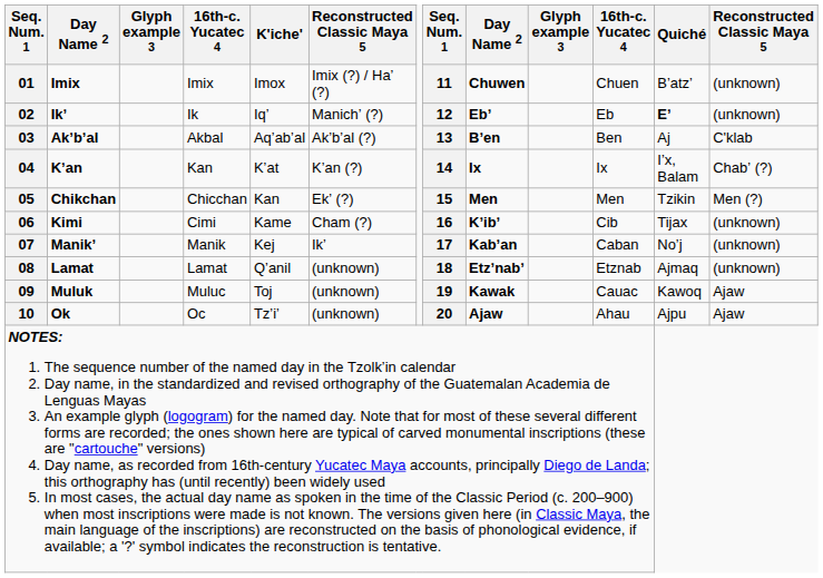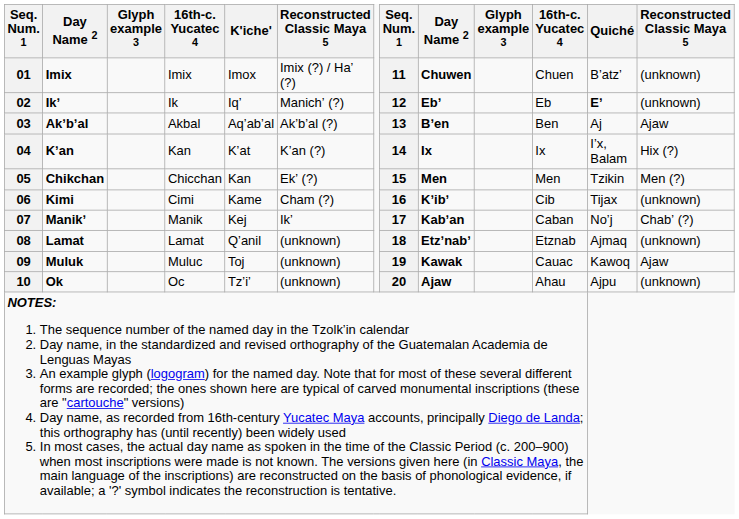03 | column 13: C'klab -> Ajaw
04 | column 13: Chabʼ (?) -> Hix (?)
07 | column 13: (unknown) -> Chabʼ (?)
10 | column 13: Ajaw -> (unknown)
